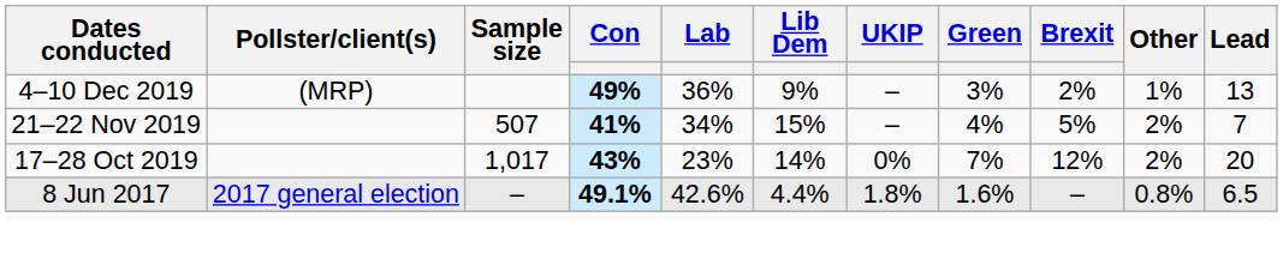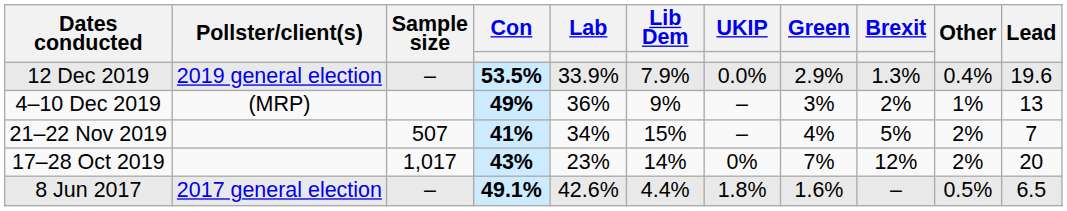+ row: 12 Dec 2019 | 2019 general election | – | 53.5% | 33.9% | 7.9% | 0.0% | 2.9% | 1.3% | 0.4% | 19.6
8 Jun 2017 | Other: 0.8% -> 0.5%
